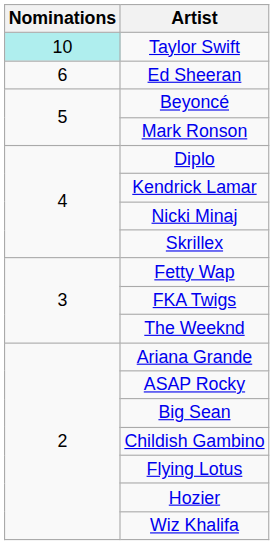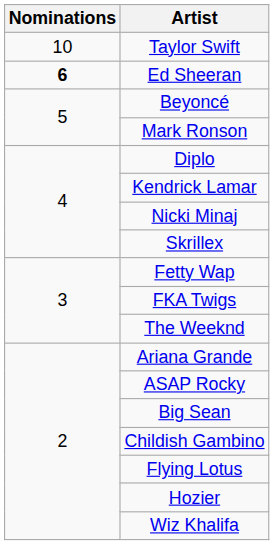Taylor Swift | Nominations: paleturquoise background -> no background
Ed Sheeran | Nominations: normal -> bold
